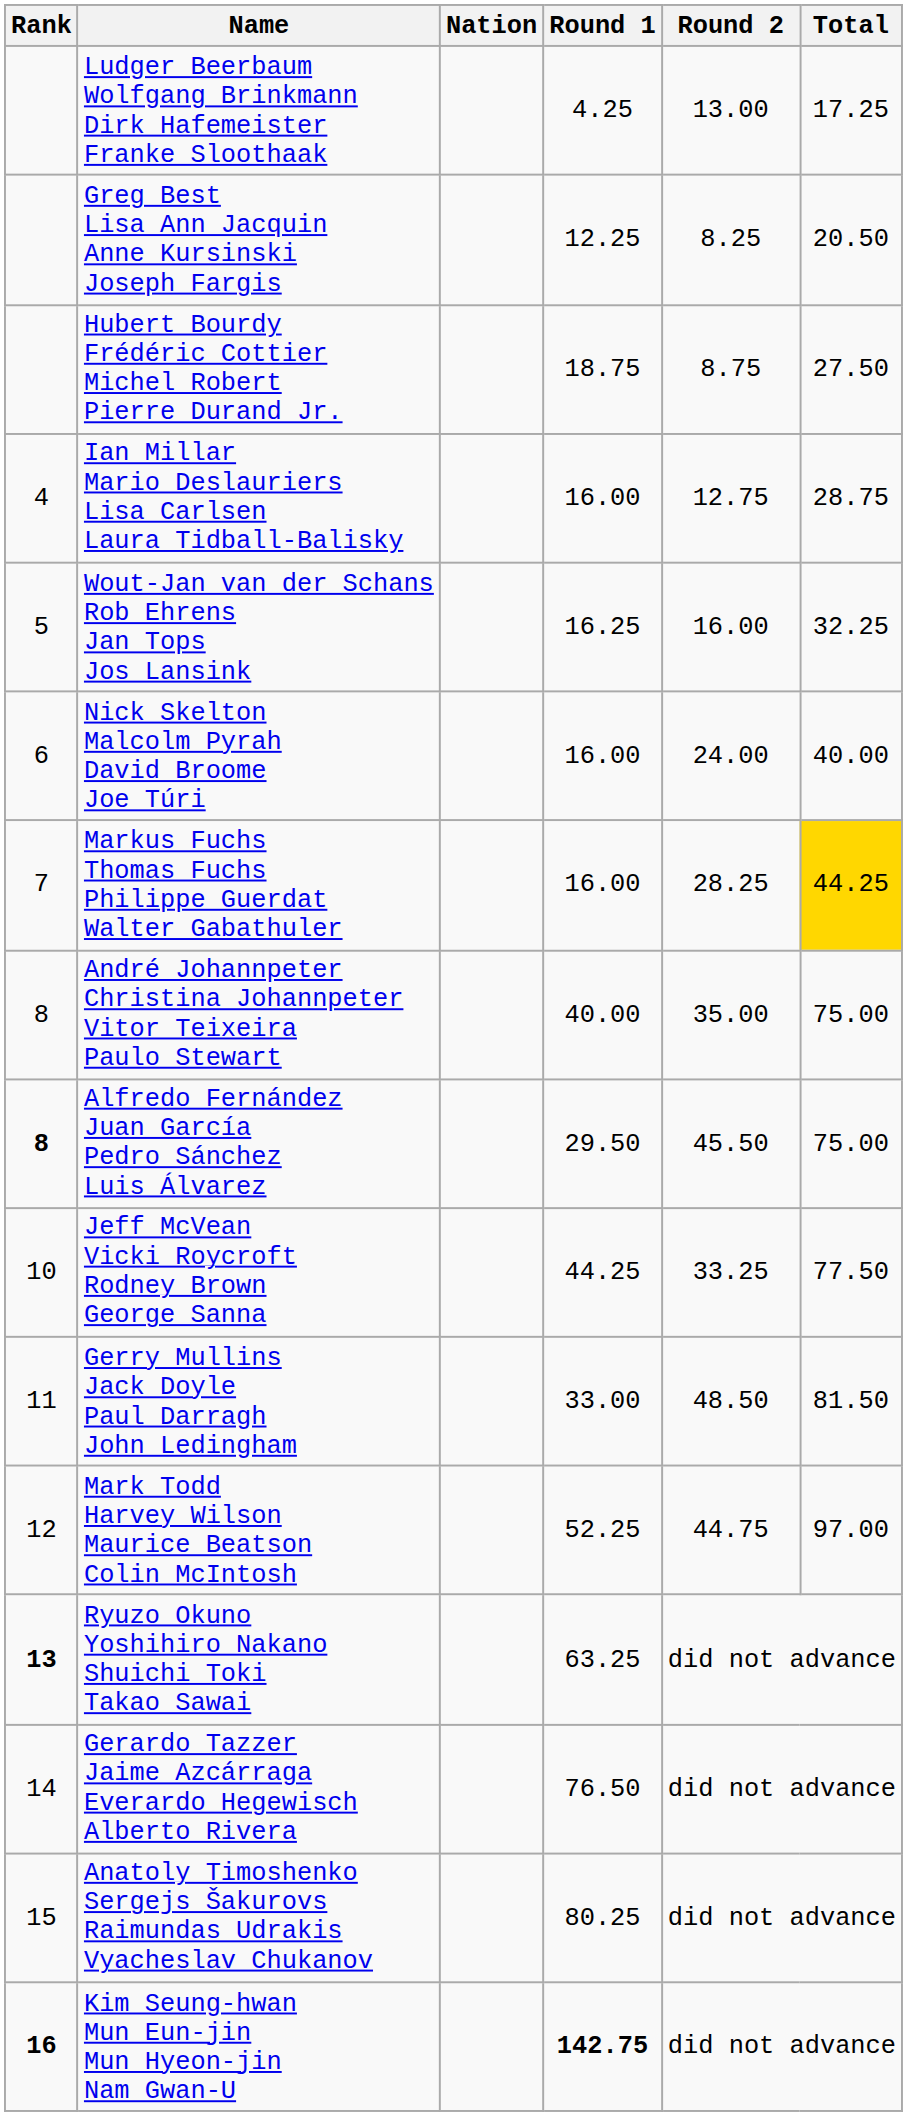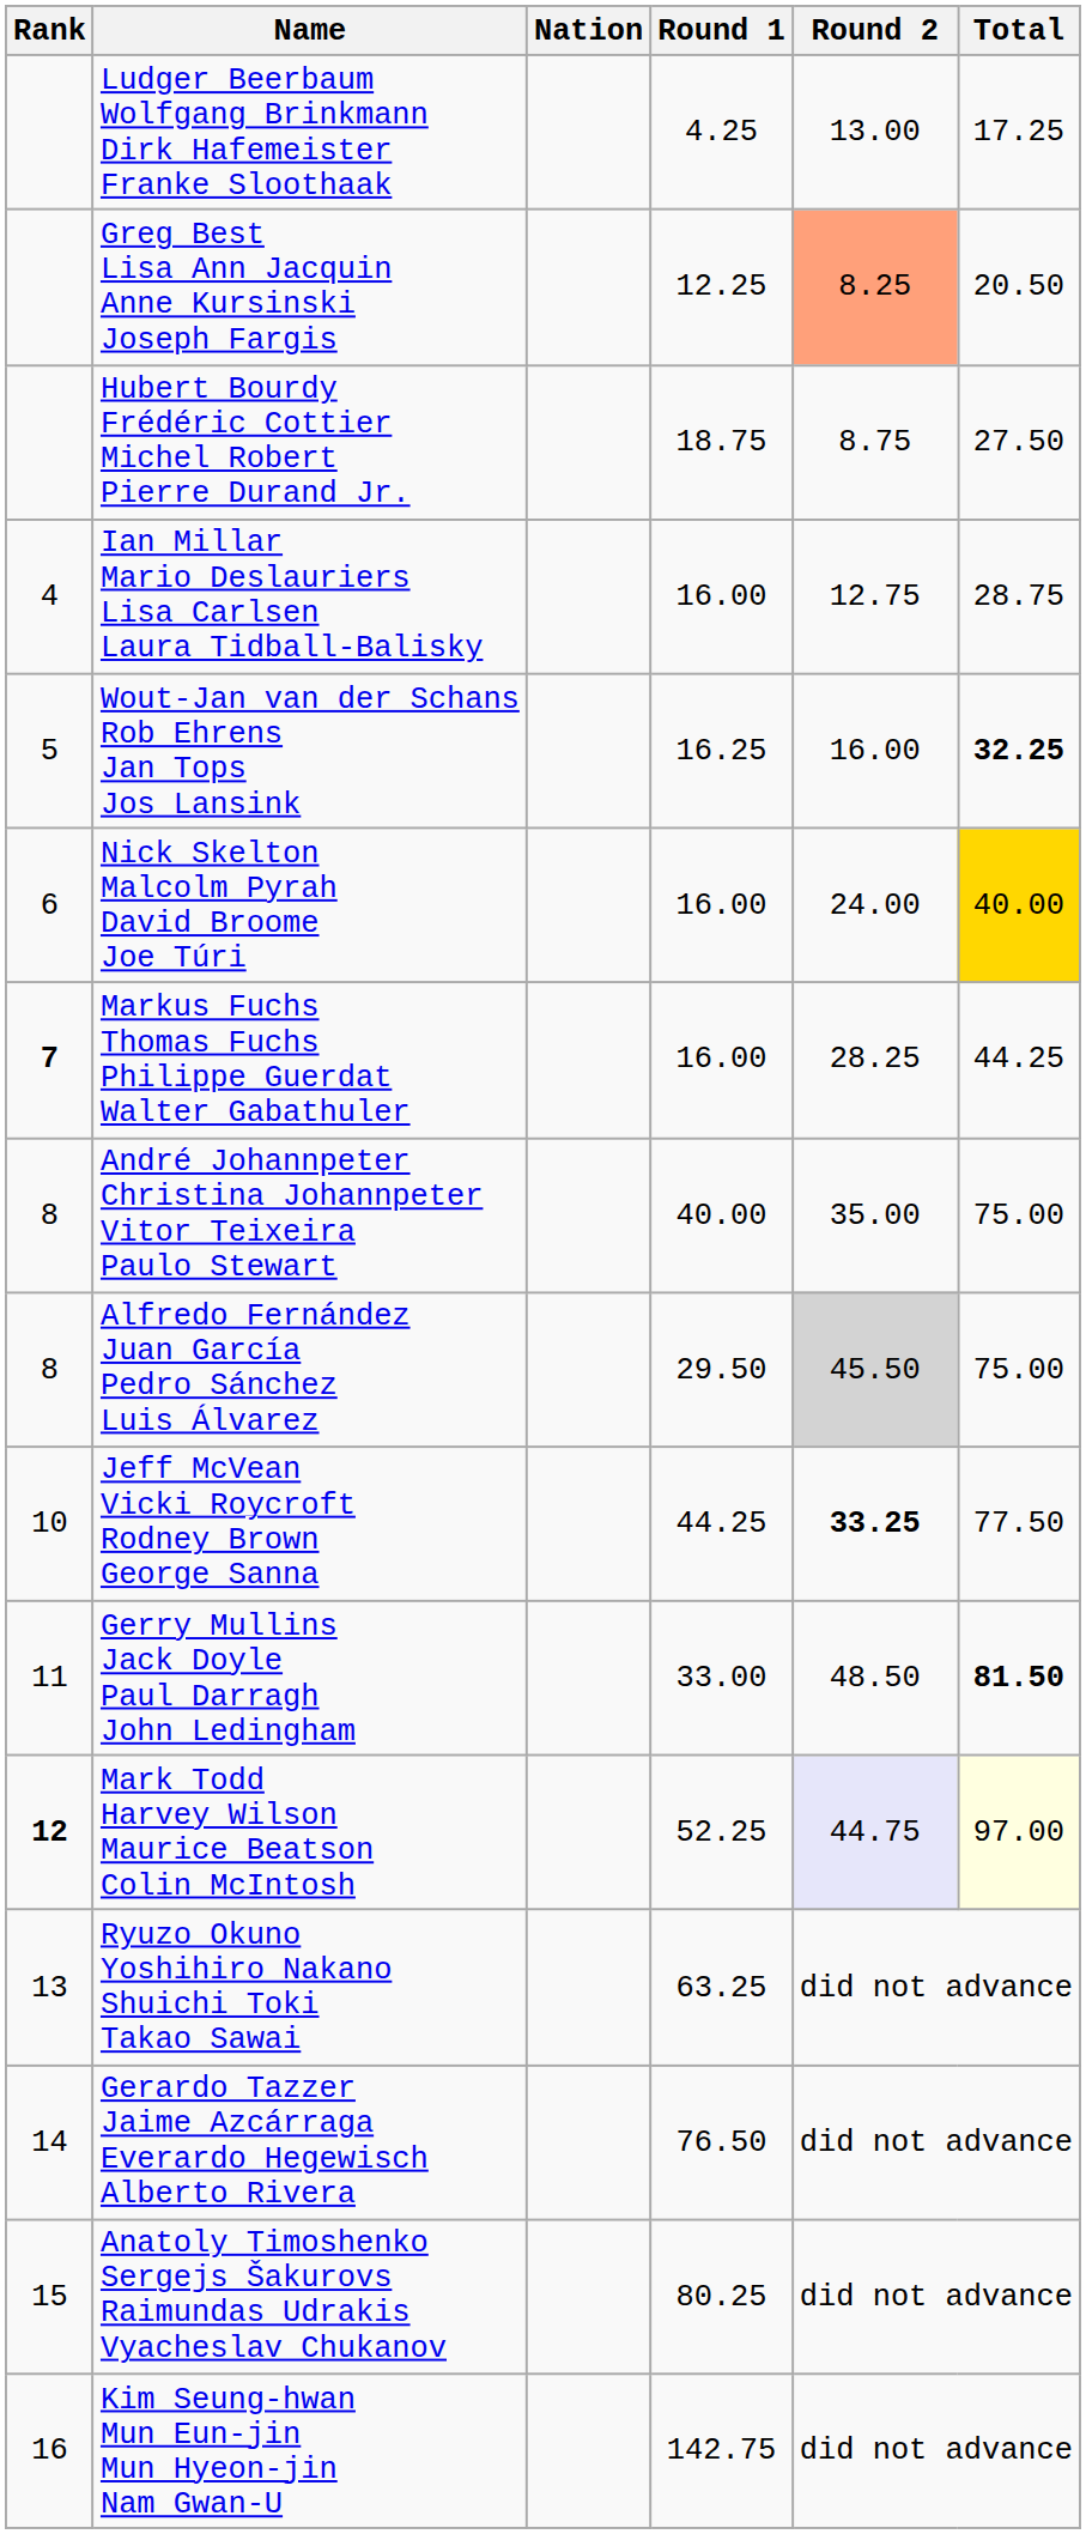Greg Best Lisa Ann Jacquin Anne Kursinski Joseph Fargis | Round 2: no background -> lightsalmon background
Wout-Jan van der Schans Rob Ehrens Jan Tops Jos Lansink | Total: normal -> bold
Nick Skelton Malcolm Pyrah David Broome Joe Túri | Total: no background -> gold background
Markus Fuchs Thomas Fuchs Philippe Guerdat Walter Gabathuler | Rank: normal -> bold
Markus Fuchs Thomas Fuchs Philippe Guerdat Walter Gabathuler | Total: gold background -> no background
Alfredo Fernández Juan García Pedro Sánchez Luis Álvarez | Rank: bold -> normal
Alfredo Fernández Juan García Pedro Sánchez Luis Álvarez | Round 2: no background -> lightgrey background
Jeff McVean Vicki Roycroft Rodney Brown George Sanna | Round 2: normal -> bold
Gerry Mullins Jack Doyle Paul Darragh John Ledingham | Total: normal -> bold
Mark Todd Harvey Wilson Maurice Beatson Colin McIntosh | Rank: normal -> bold
Mark Todd Harvey Wilson Maurice Beatson Colin McIntosh | Round 2: no background -> lavender background
Mark Todd Harvey Wilson Maurice Beatson Colin McIntosh | Total: no background -> lightyellow background
Ryuzo Okuno Yoshihiro Nakano Shuichi Toki Takao Sawai | Rank: bold -> normal
Kim Seung-hwan Mun Eun-jin Mun Hyeon-jin Nam Gwan-U | Rank: bold -> normal
Kim Seung-hwan Mun Eun-jin Mun Hyeon-jin Nam Gwan-U | Round 1: bold -> normal
